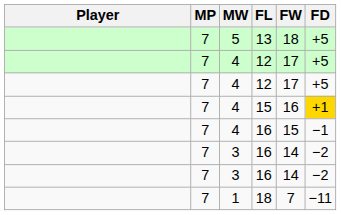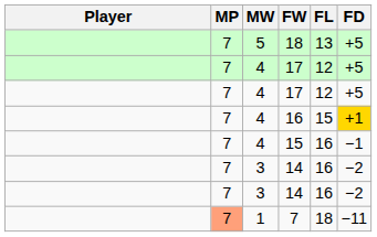columns swapped: FW <-> FL
row 9 | MP: no background -> lightsalmon background
